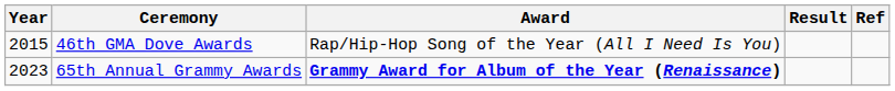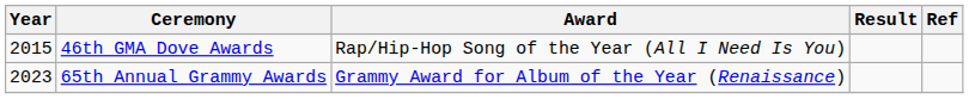65th Annual Grammy Awards | Award: bold -> normal
